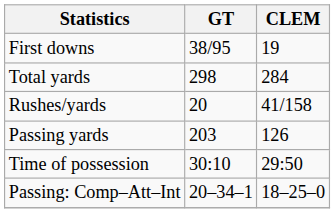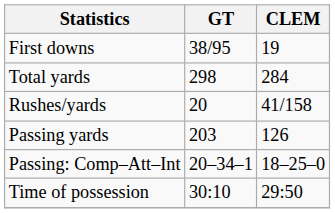rows swapped: Passing: Comp–Att–Int <-> Time of possession
